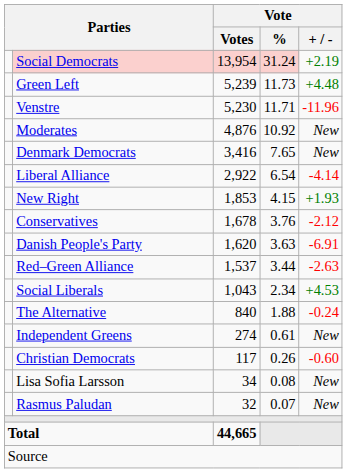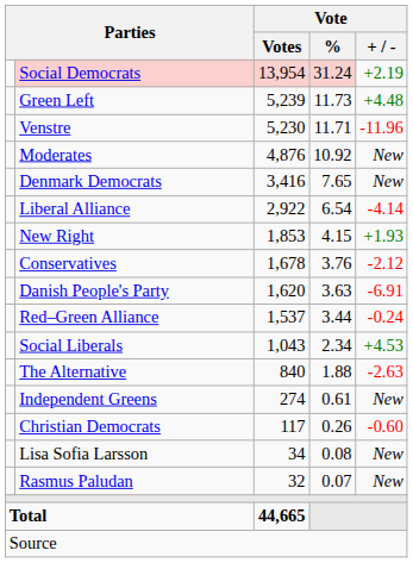Red–Green Alliance | Vote / + / -: -2.63 -> -0.24
The Alternative | Vote / + / -: -0.24 -> -2.63
